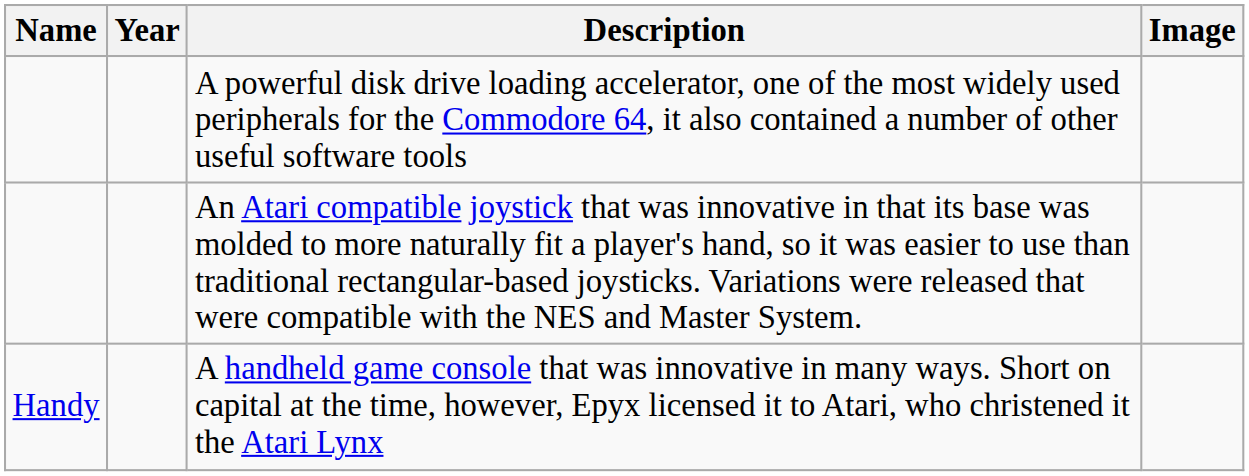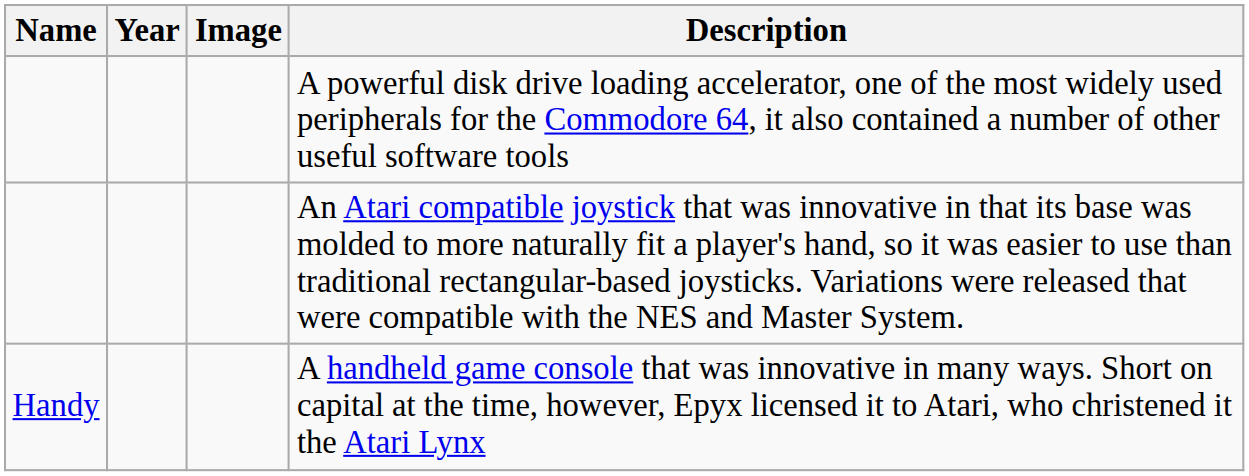columns swapped: Description <-> Image
